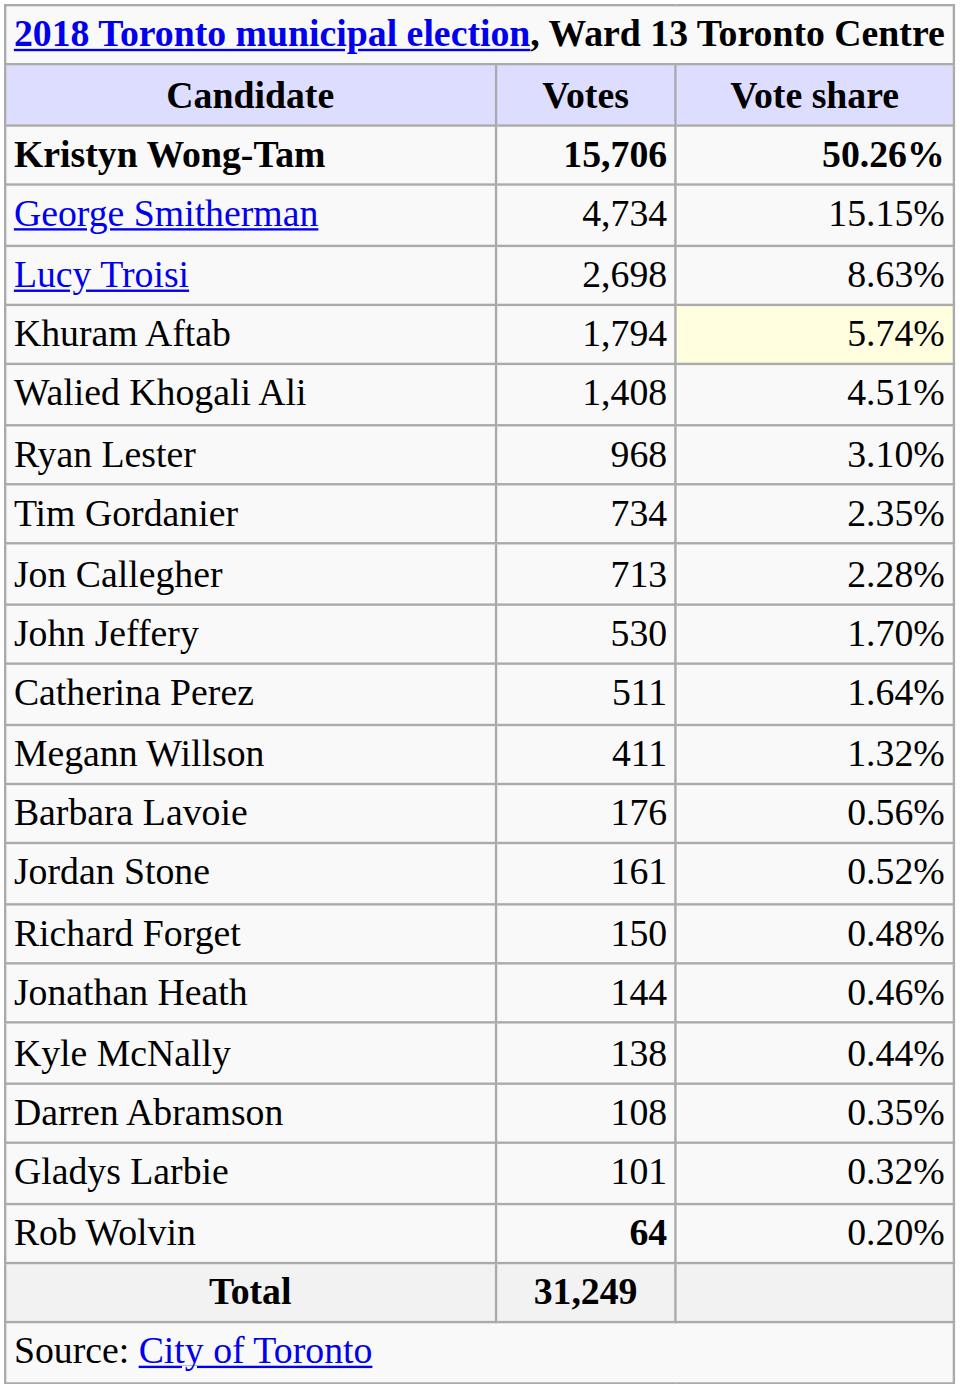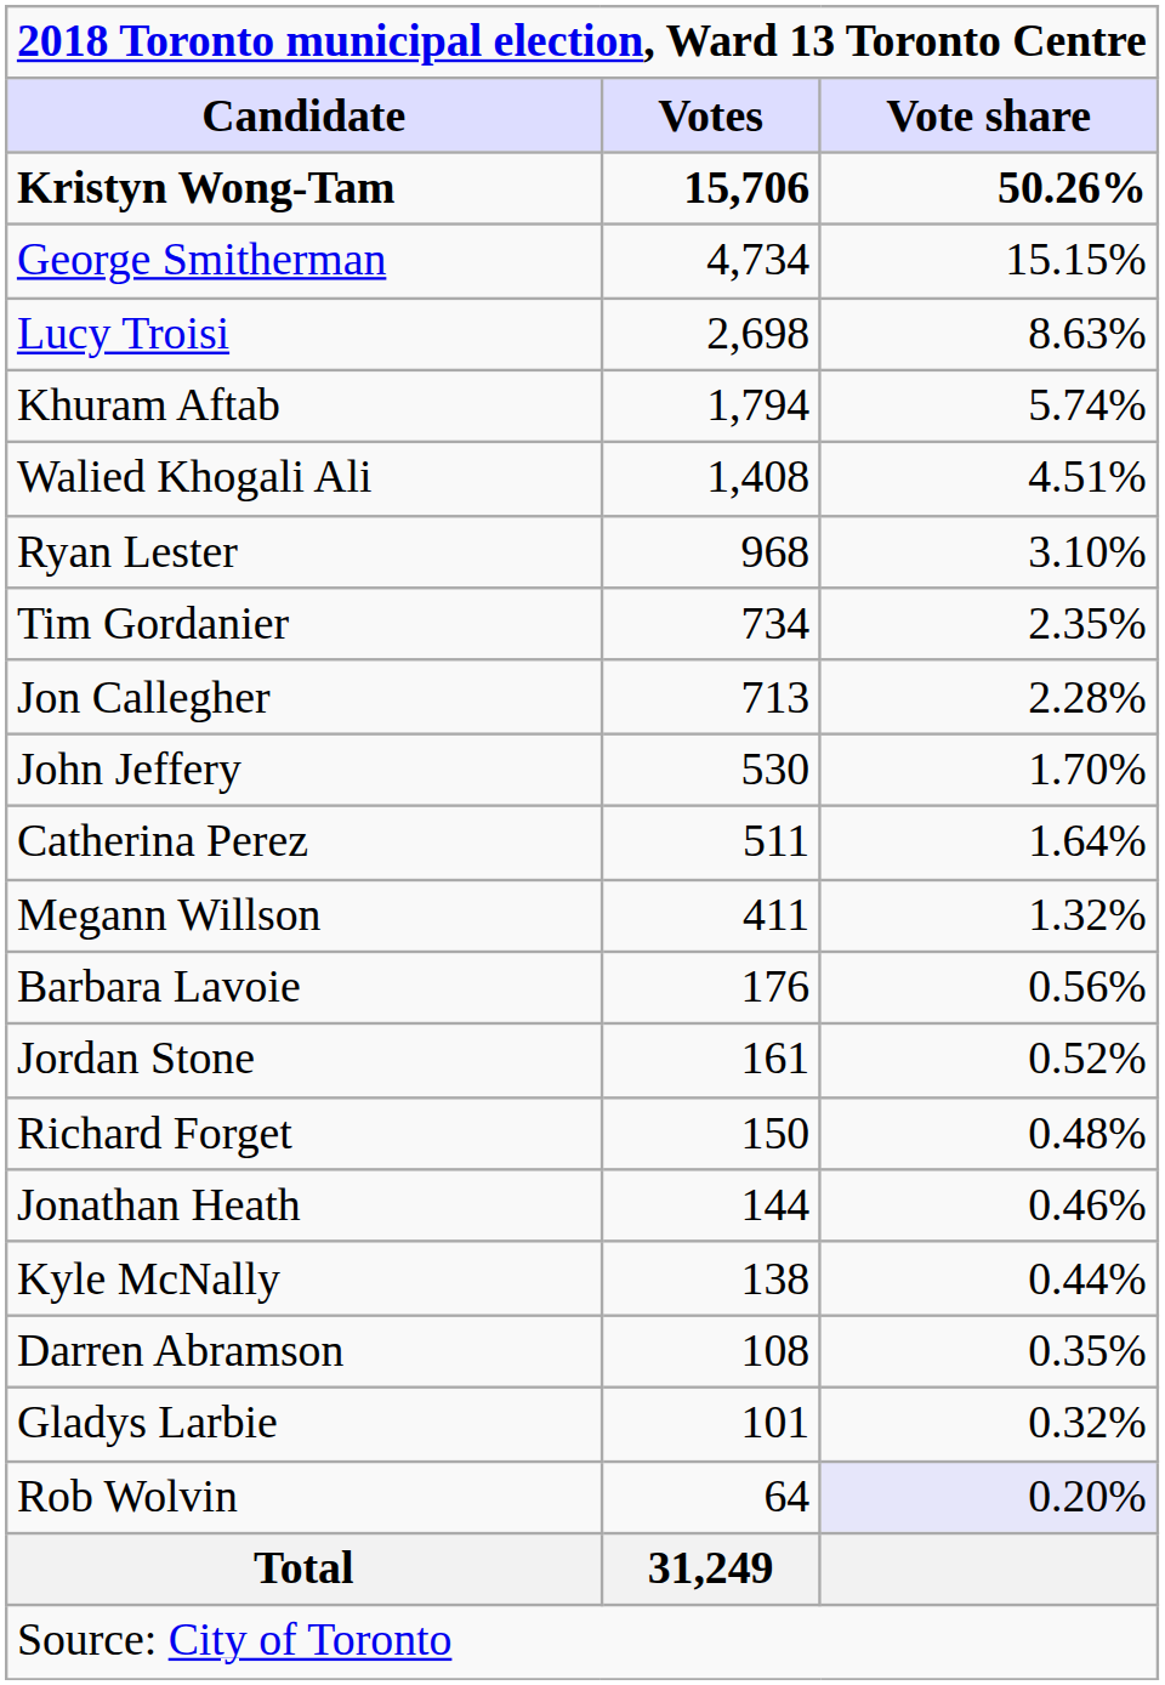Khuram Aftab | Vote share: lightyellow background -> no background
Rob Wolvin | Votes: bold -> normal
Rob Wolvin | Vote share: no background -> lavender background
